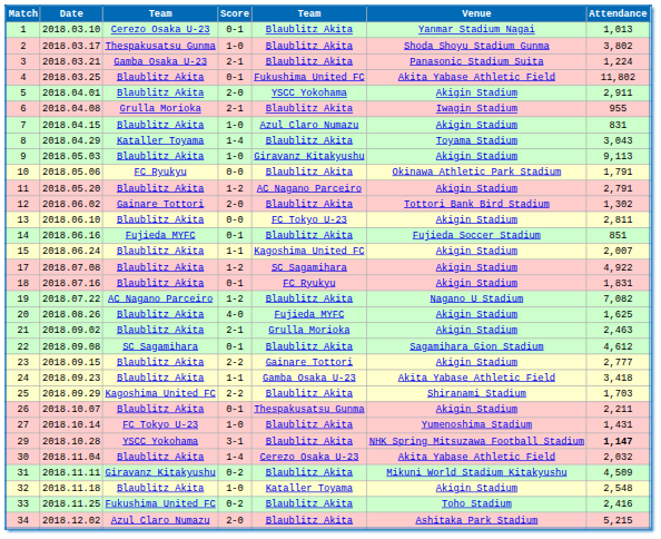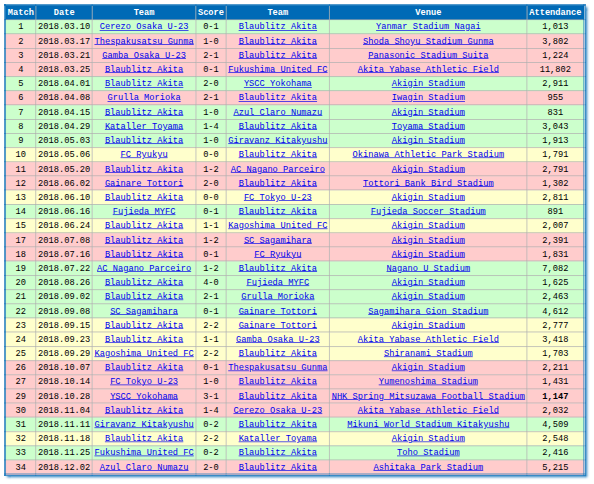9 | column 7: 9,113 -> 1,913
14 | column 7: 851 -> 891
17 | column 7: 4,922 -> 2,391
22 | column 5: Blaublitz Akita -> Gainare Tottori
32 | column 4: 1-0 -> 2-2
